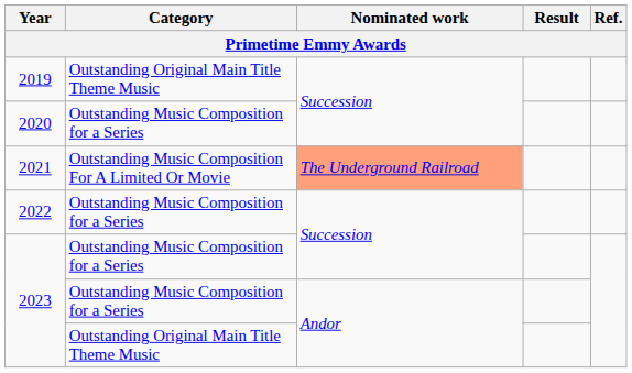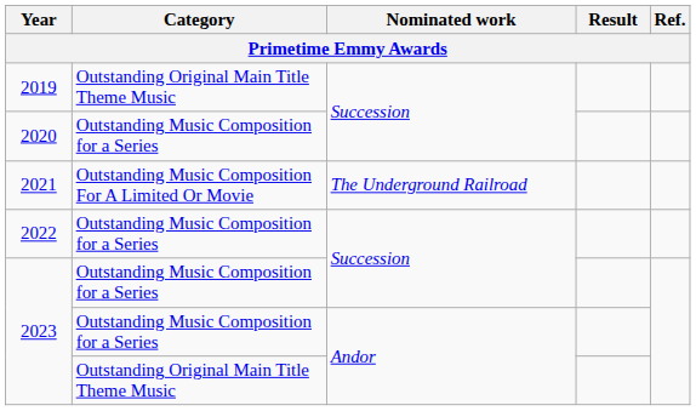2021 | Nominated work: lightsalmon background -> no background
